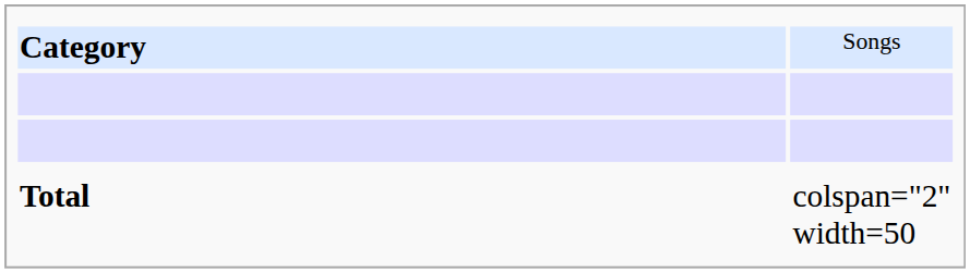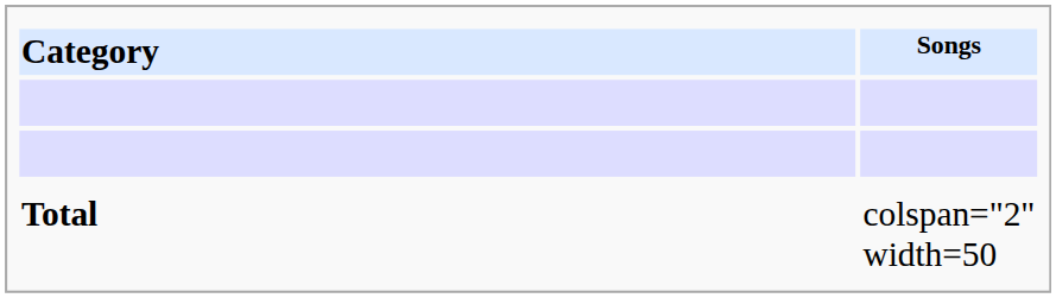row 1 | column 2: normal -> bold
